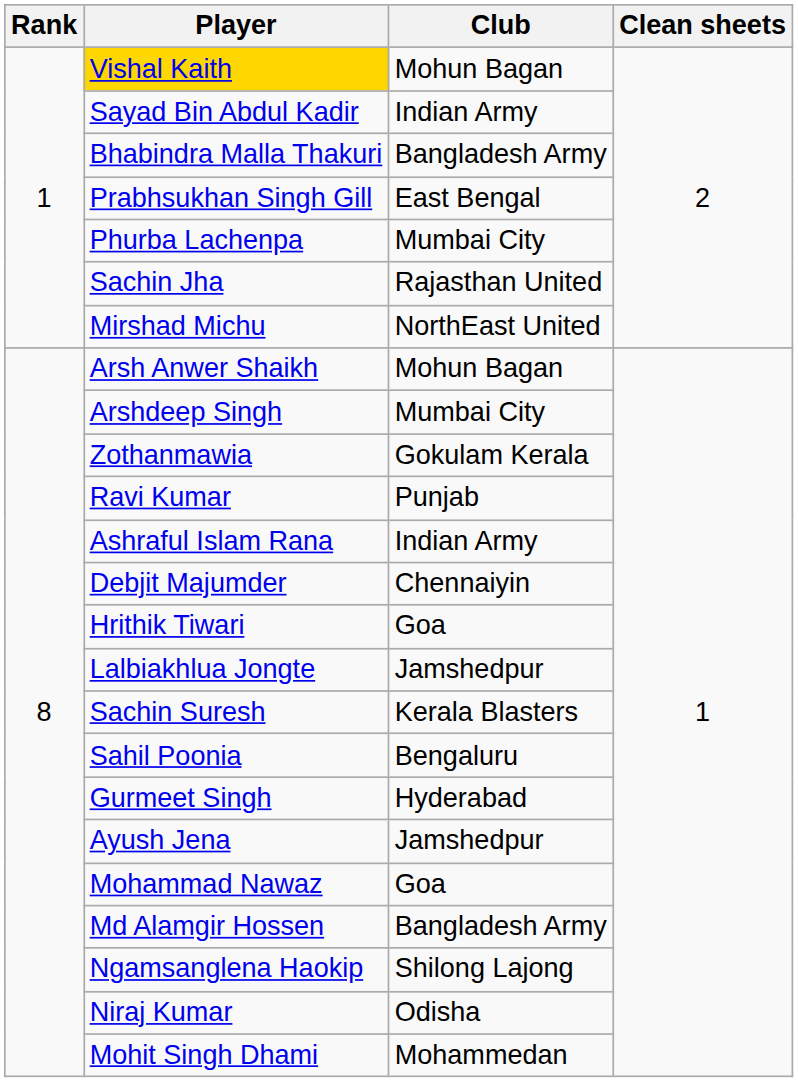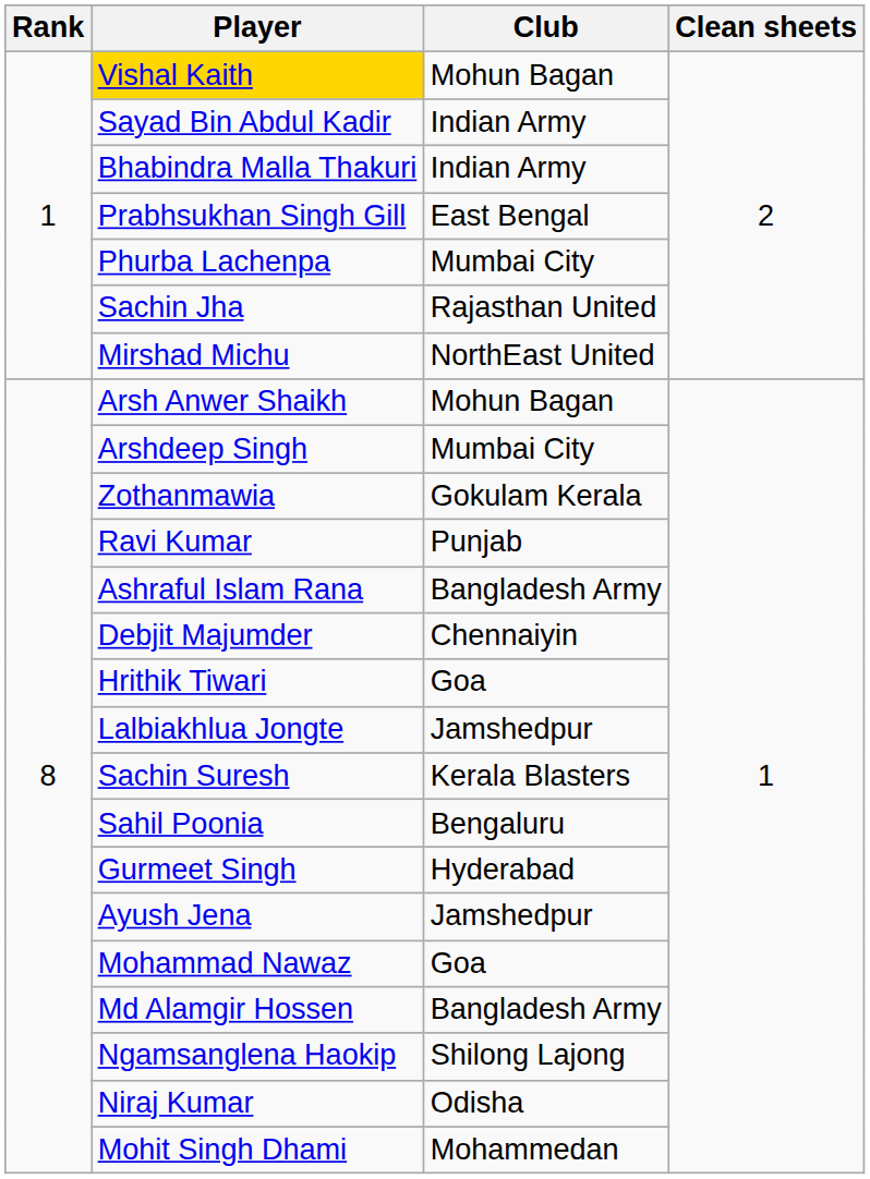Bhabindra Malla Thakuri | Club: Bangladesh Army -> Indian Army
Ashraful Islam Rana | Club: Indian Army -> Bangladesh Army
